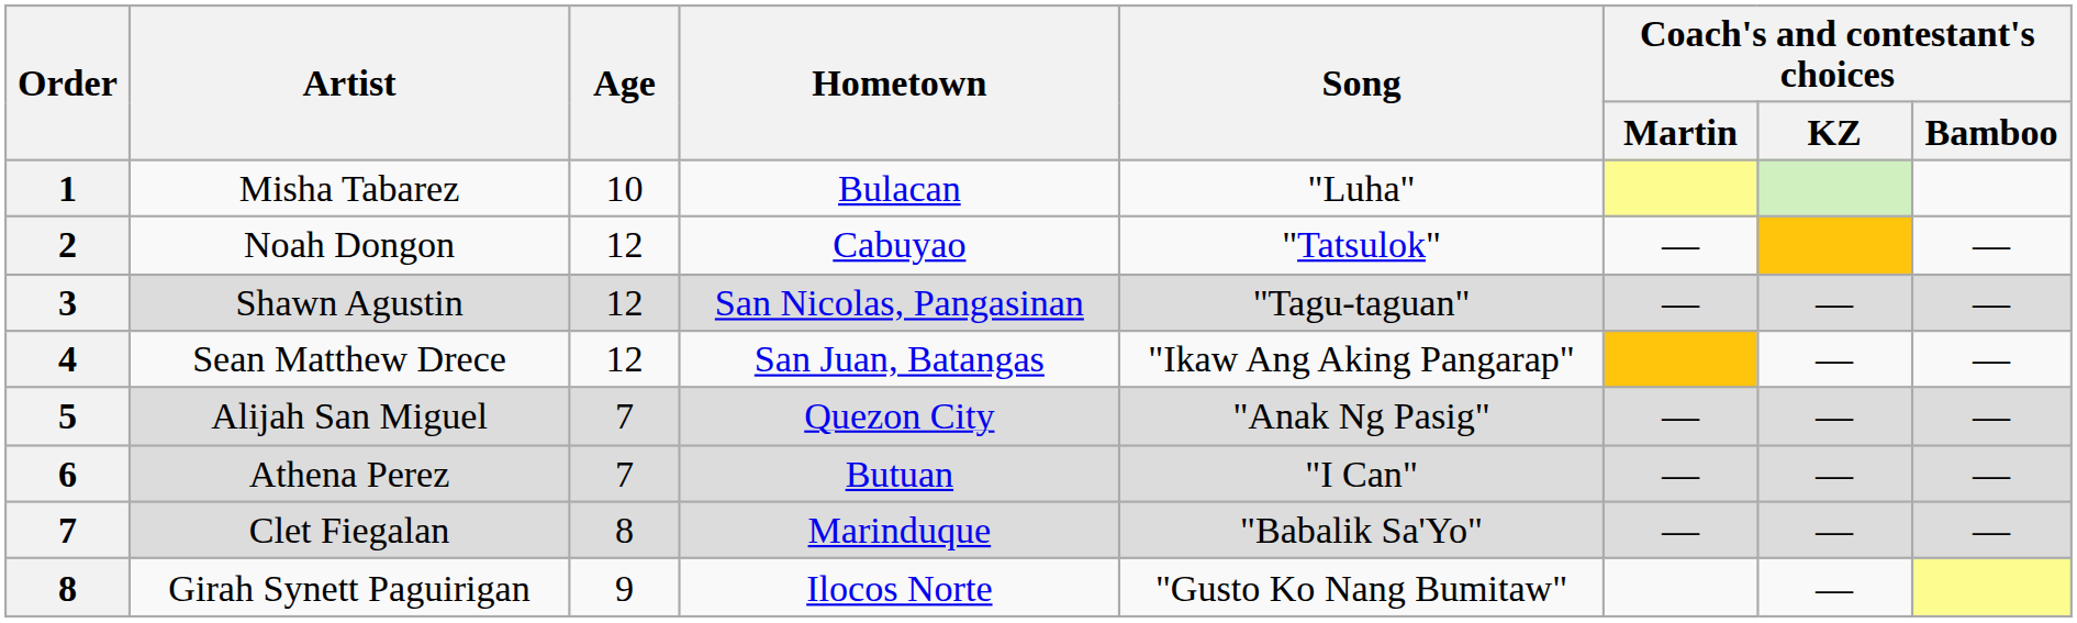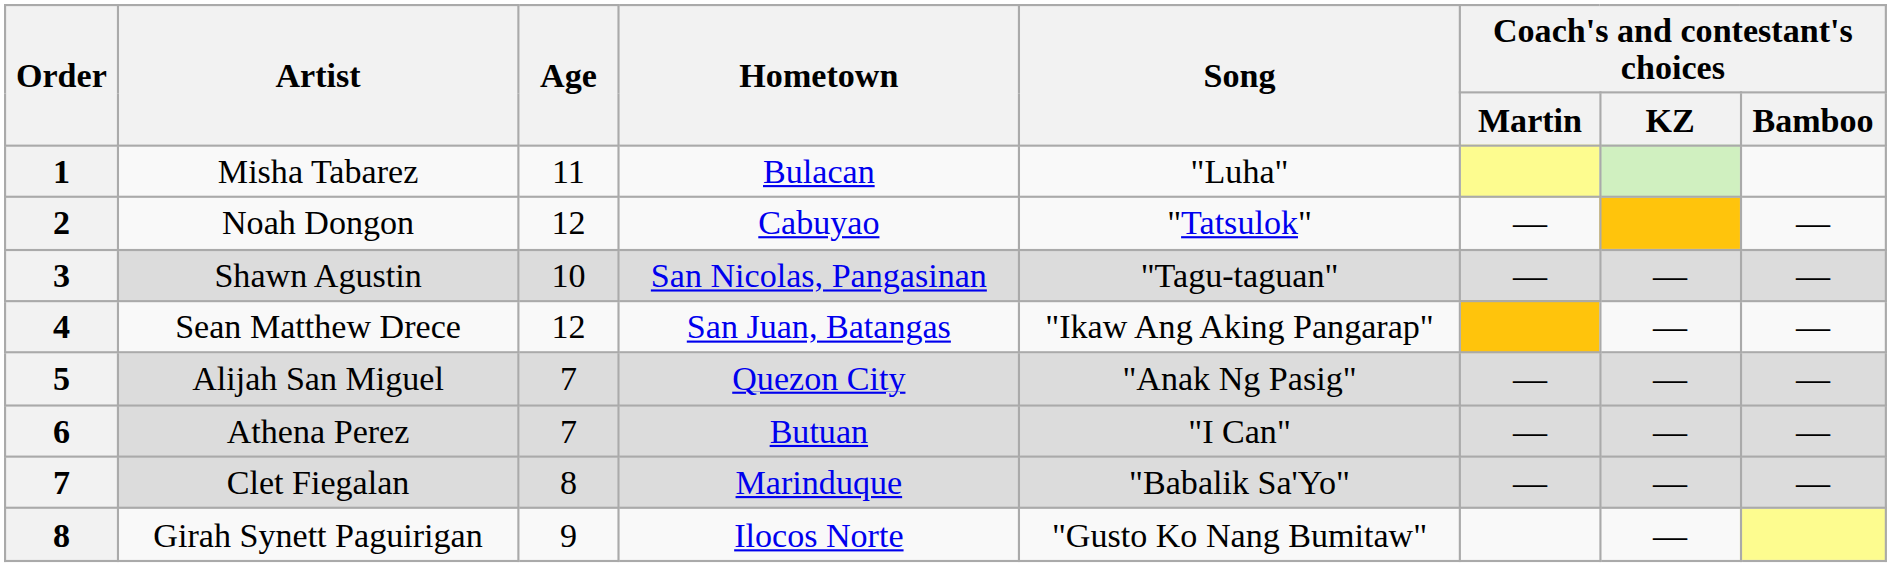Misha Tabarez | Age: 10 -> 11
Shawn Agustin | Age: 12 -> 10
